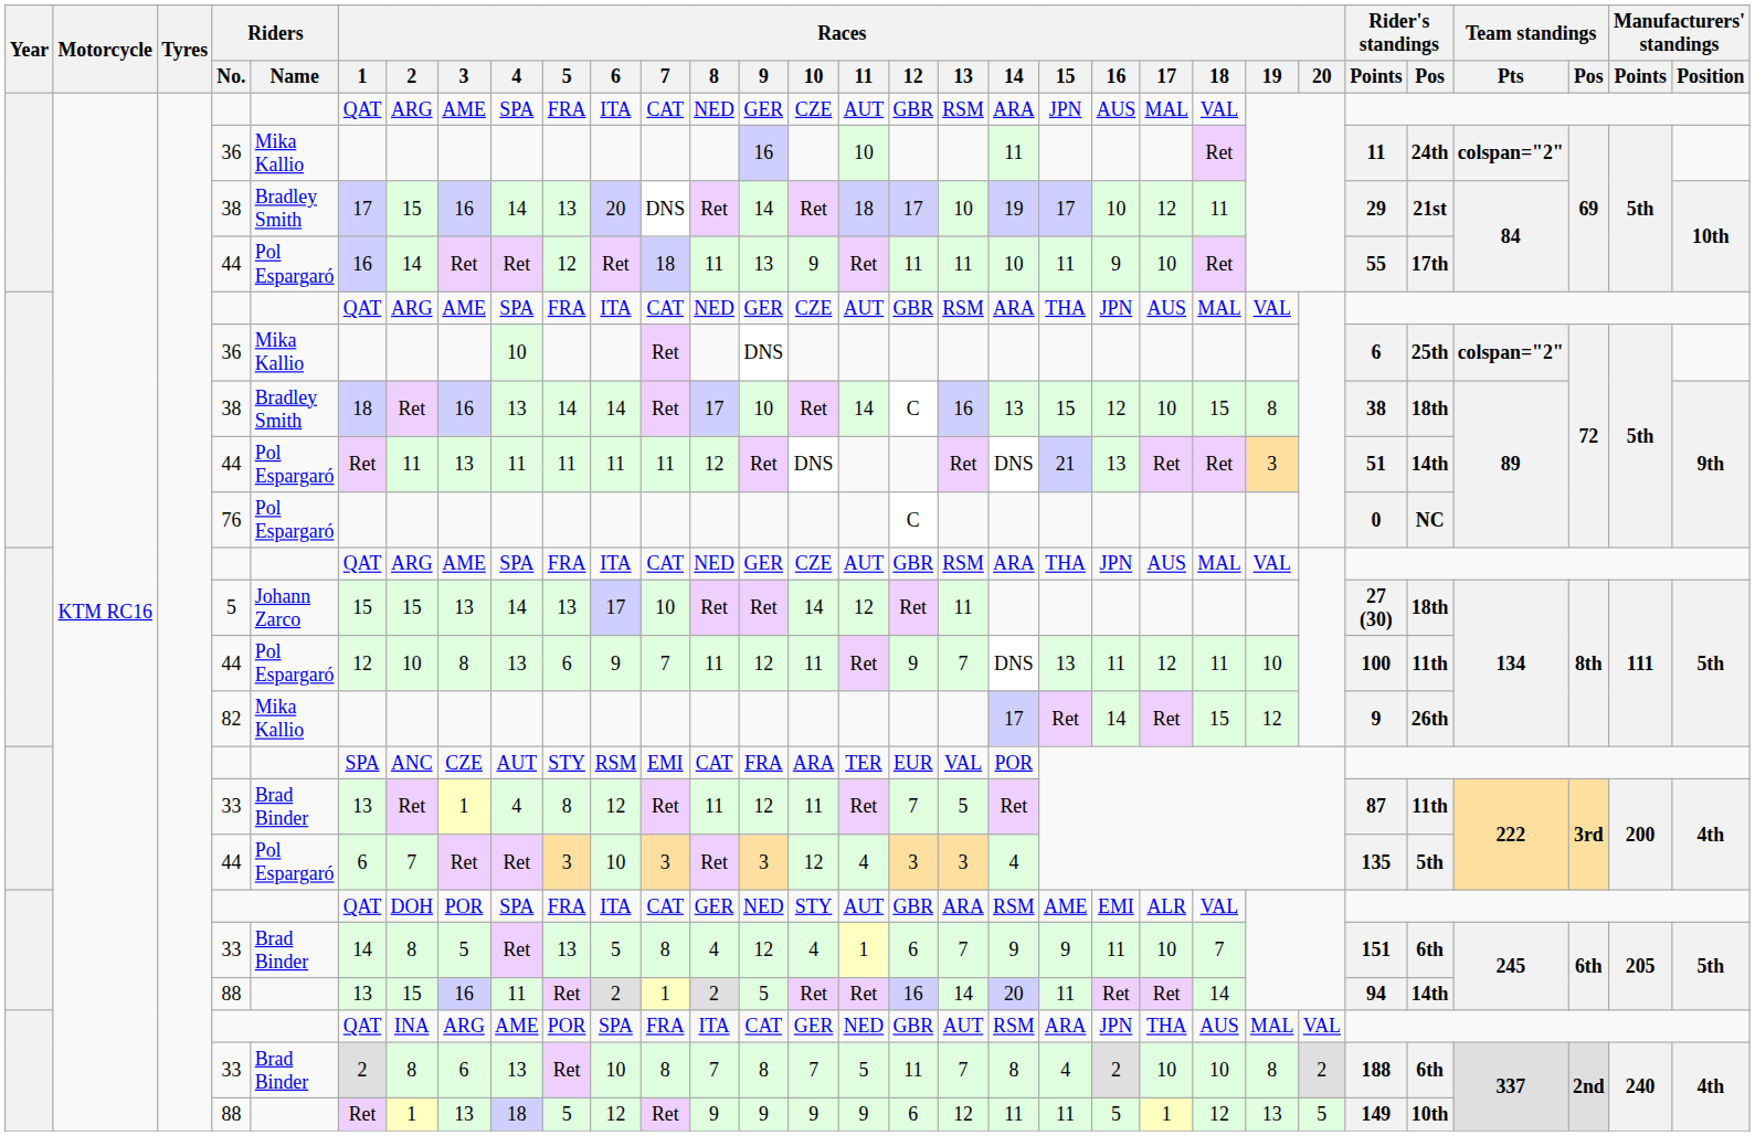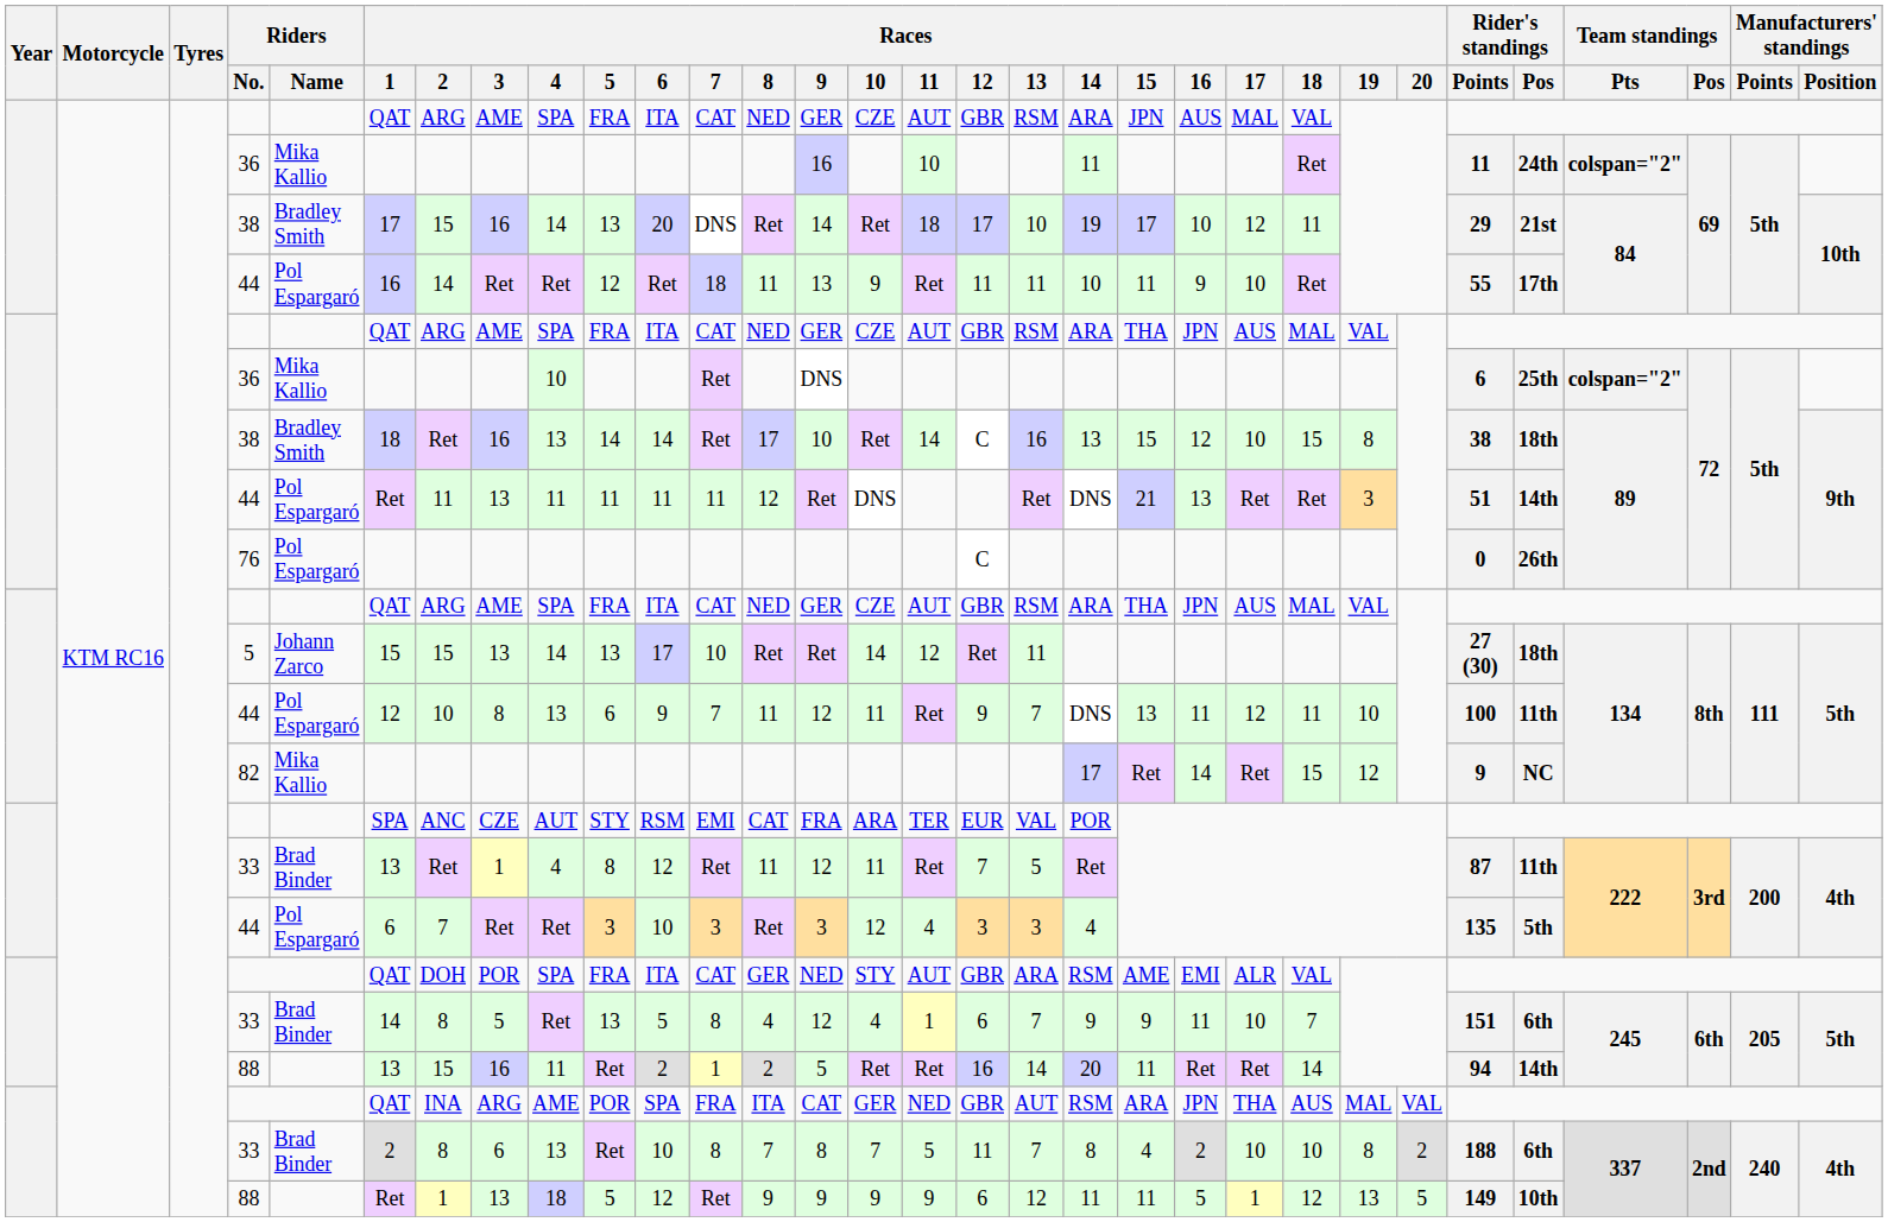76 | Rider's standings / Pos: NC -> 26th
82 | Rider's standings / Pos: 26th -> NC
